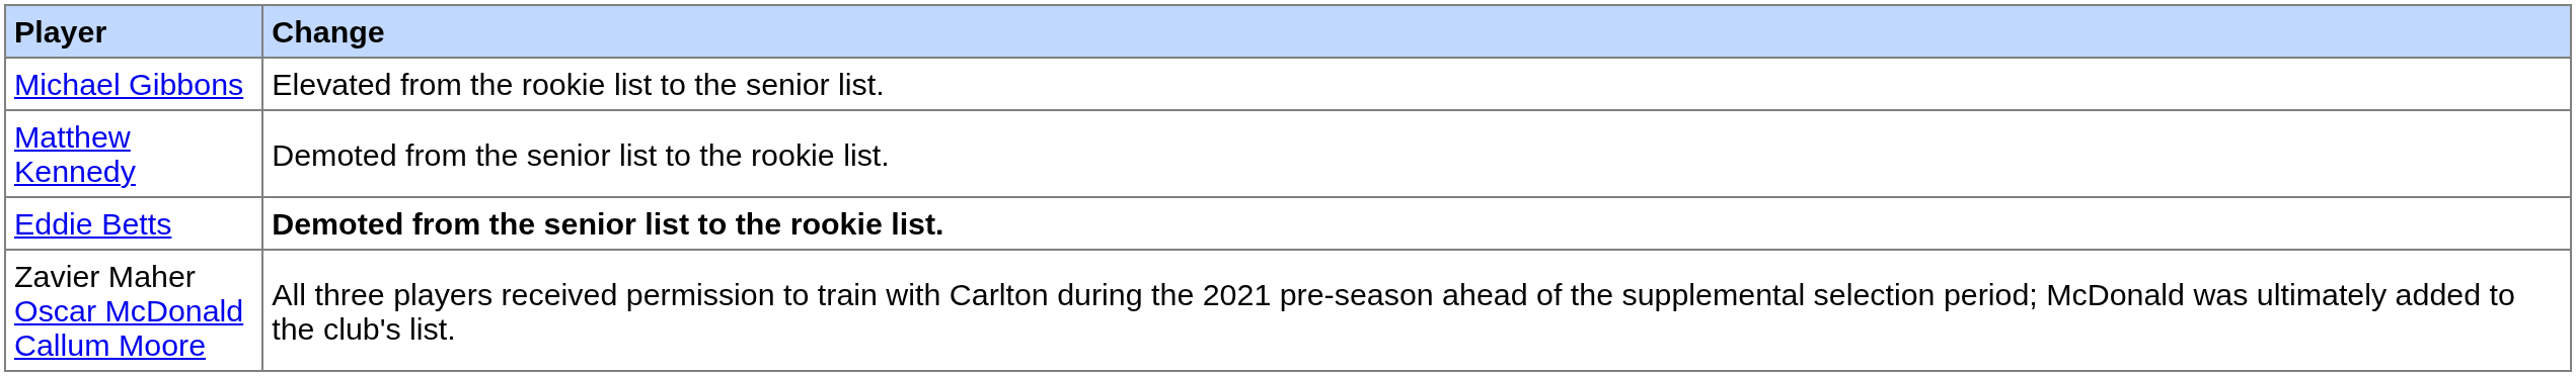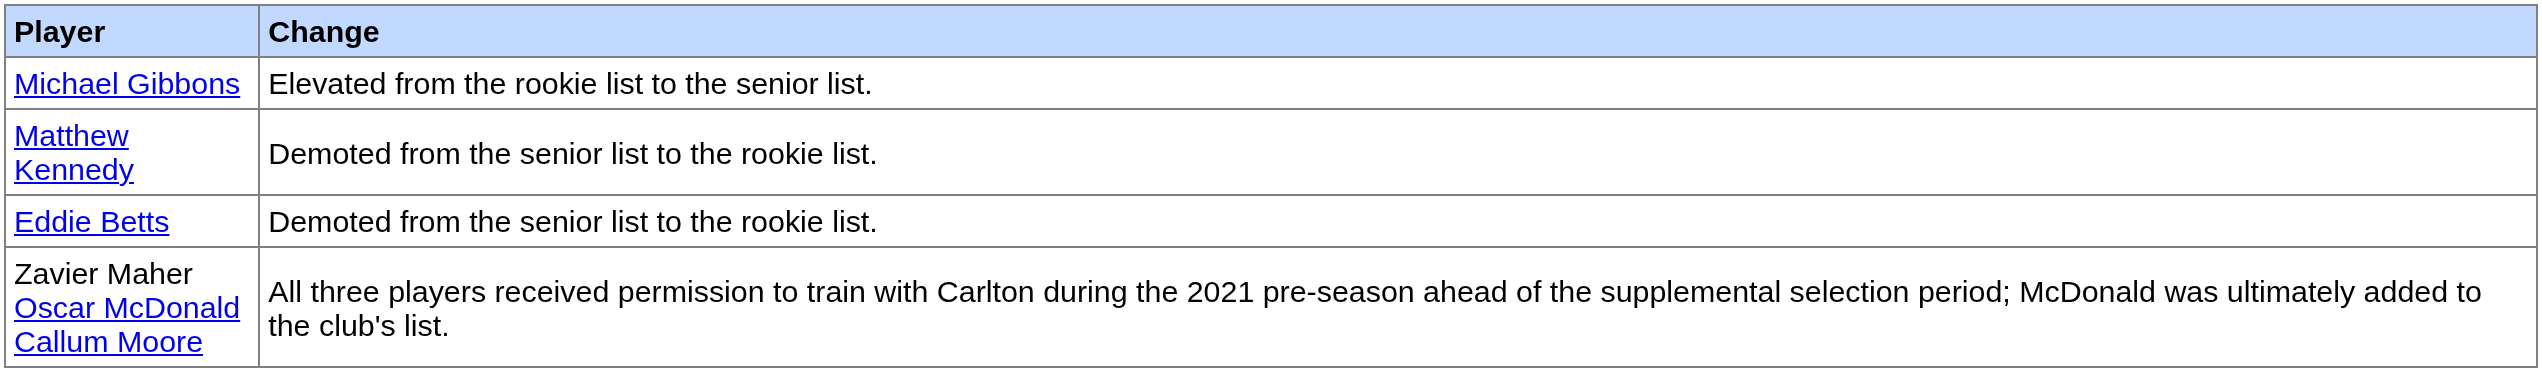Eddie Betts | Change: bold -> normal
